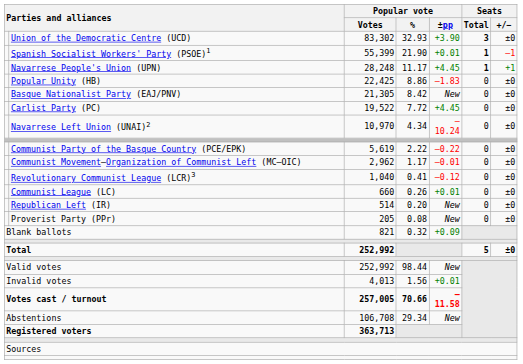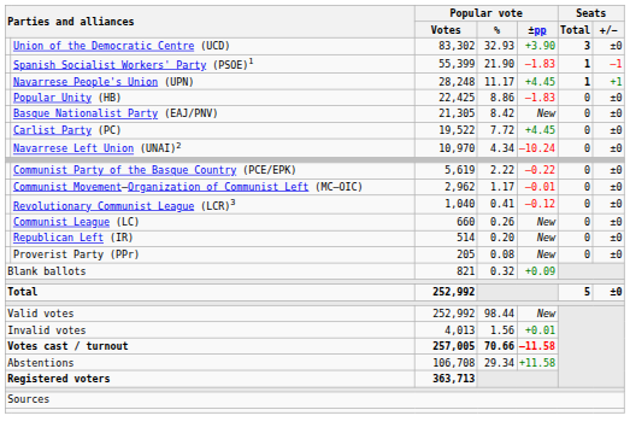Spanish Socialist Workers' Party (PSOE)1 | Popular vote / ±pp: +0.01 -> –1.83
Communist League (LC) | Popular vote / ±pp: +0.01 -> New
Abstentions | Popular vote / ±pp: New -> +11.58
